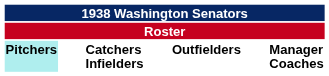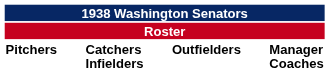Pitchers | column 1: paleturquoise background -> no background
